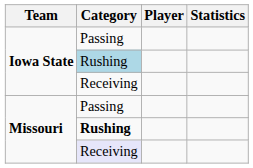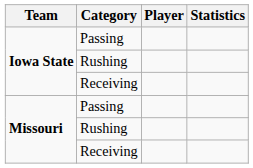Iowa State / Rushing | Category: lightblue background -> no background
Missouri / Rushing | Category: bold -> normal
Missouri / Receiving | Category: lavender background -> no background
